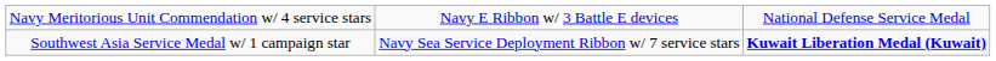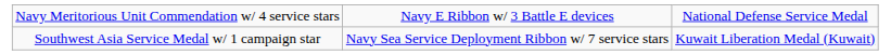Southwest Asia Service Medal w/ 1 campaign star | column 3: bold -> normal
